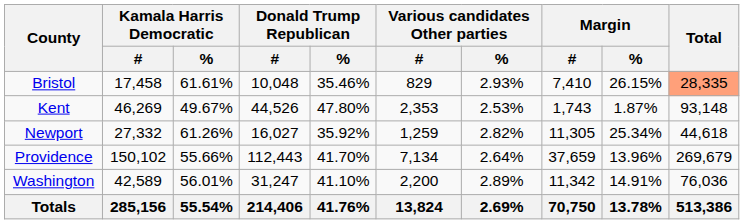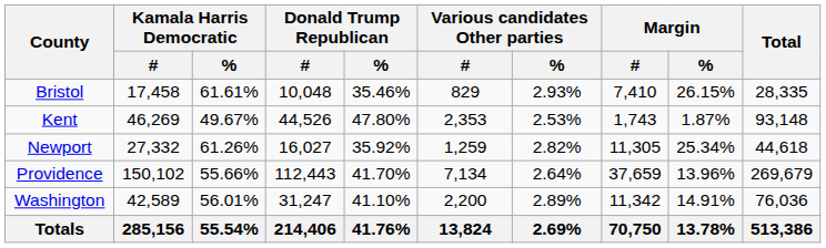Bristol | Total: lightsalmon background -> no background
